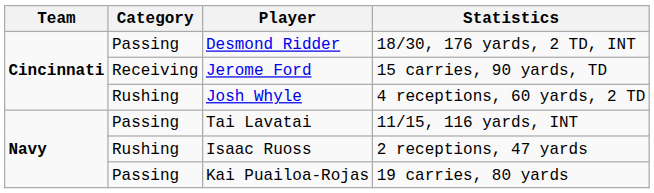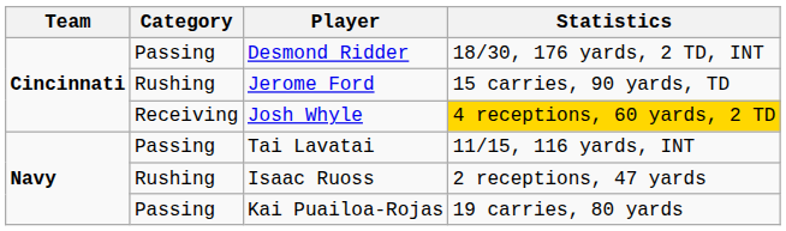Jerome Ford | Category: Receiving -> Rushing
Josh Whyle | Category: Rushing -> Receiving
Josh Whyle | Statistics: no background -> gold background
